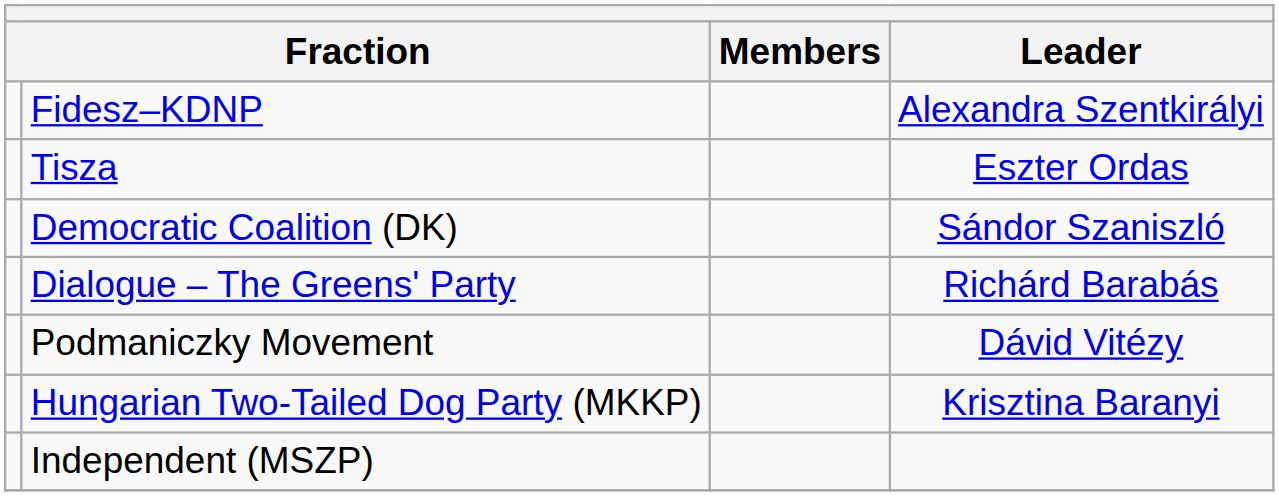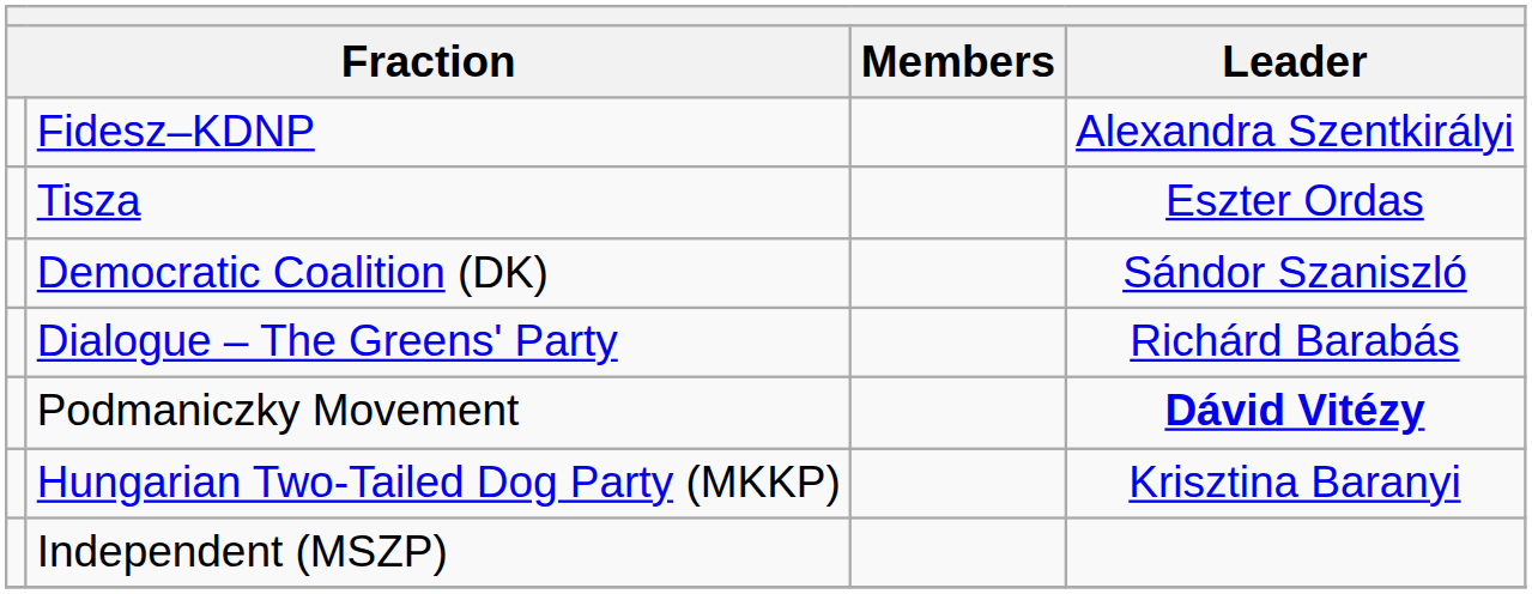Podmaniczky Movement | Leader: normal -> bold
